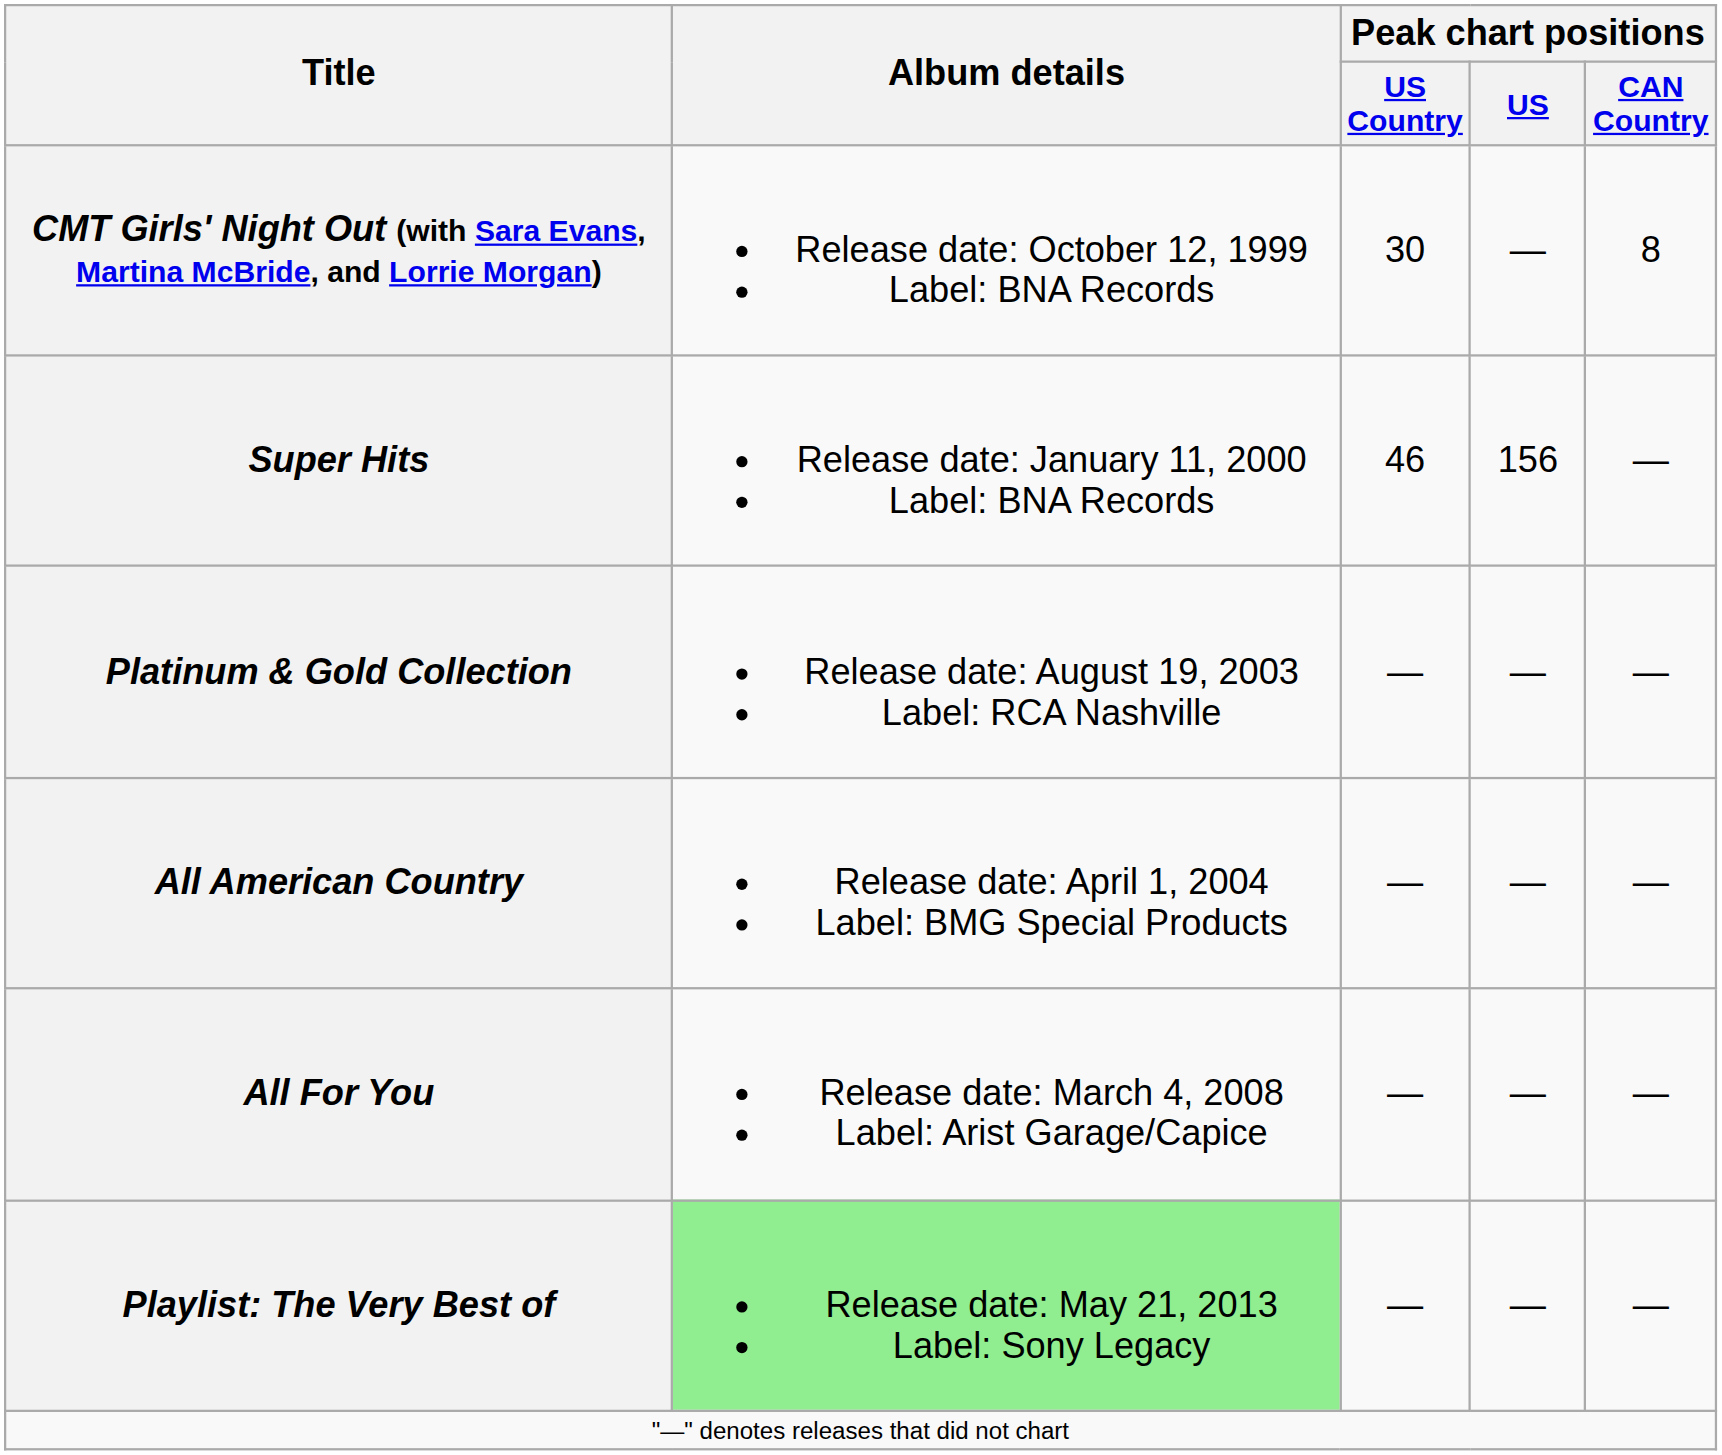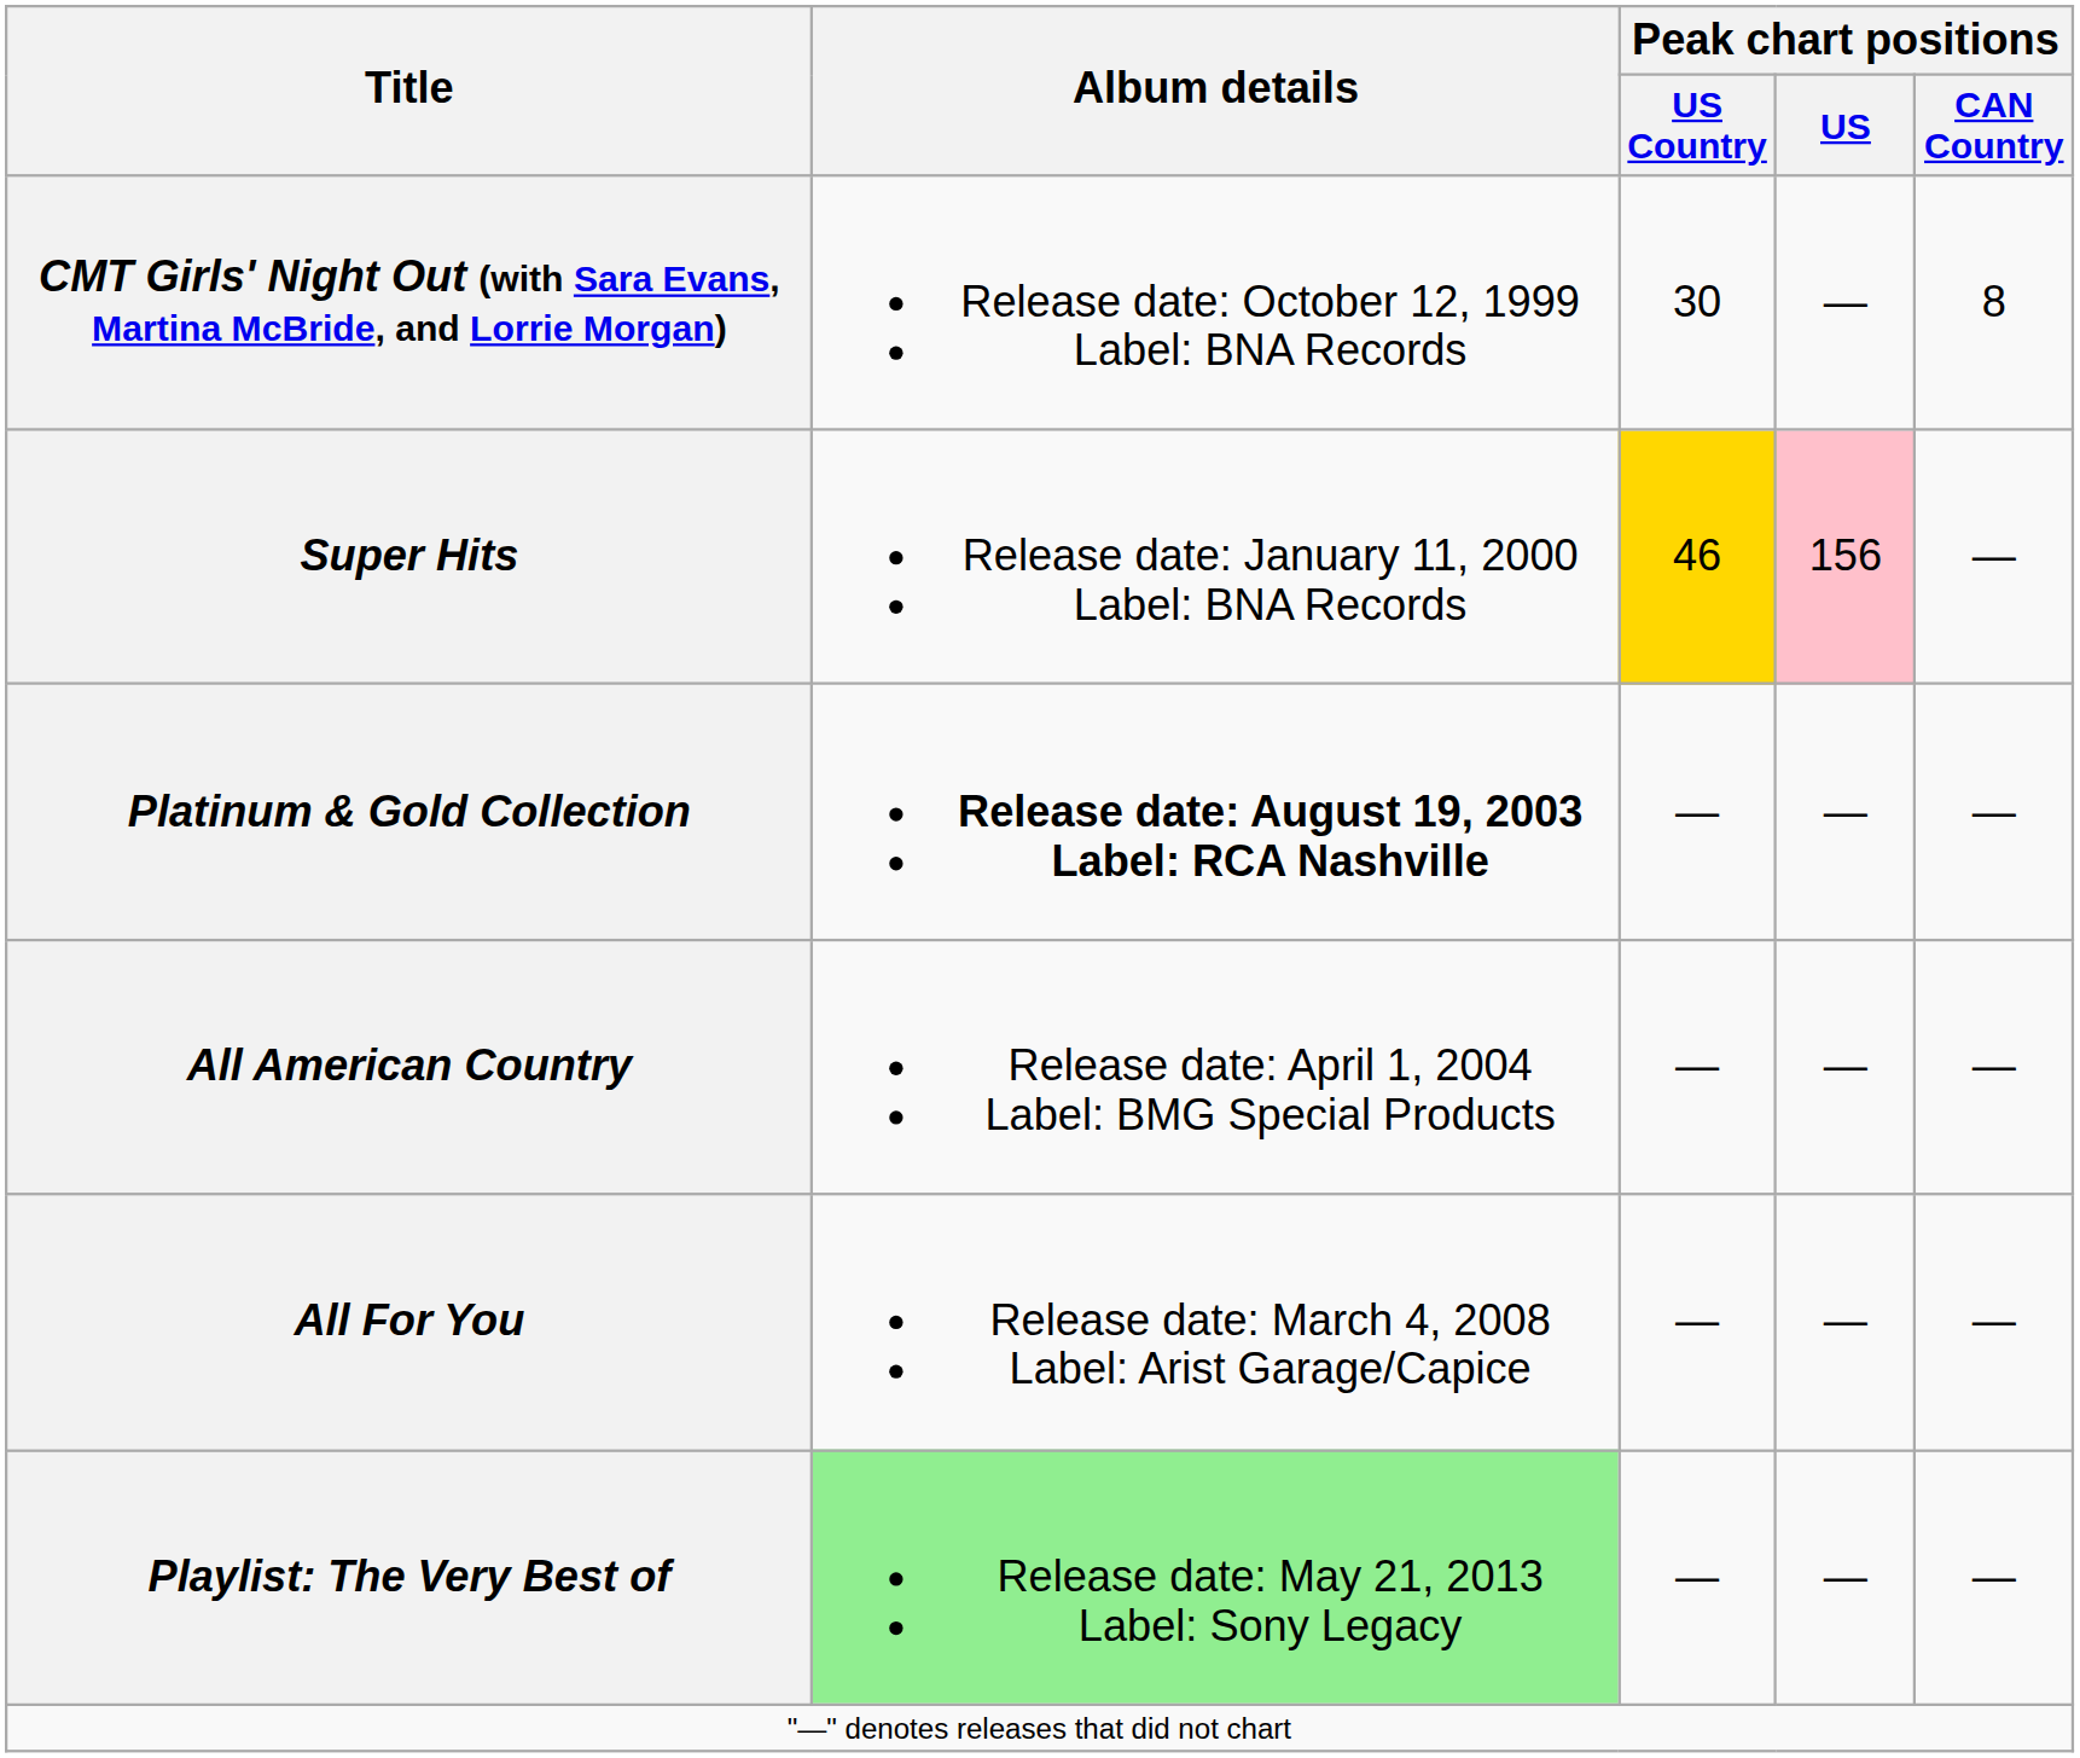Super Hits | Peak chart positions / US Country: no background -> gold background
Super Hits | Peak chart positions / US: no background -> pink background
Platinum & Gold Collection | Album details: normal -> bold
